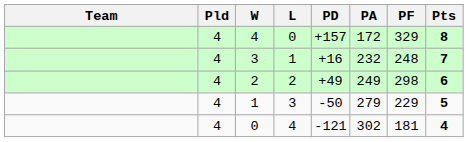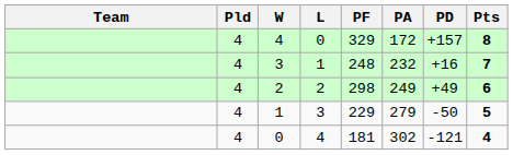columns swapped: PF <-> PD
